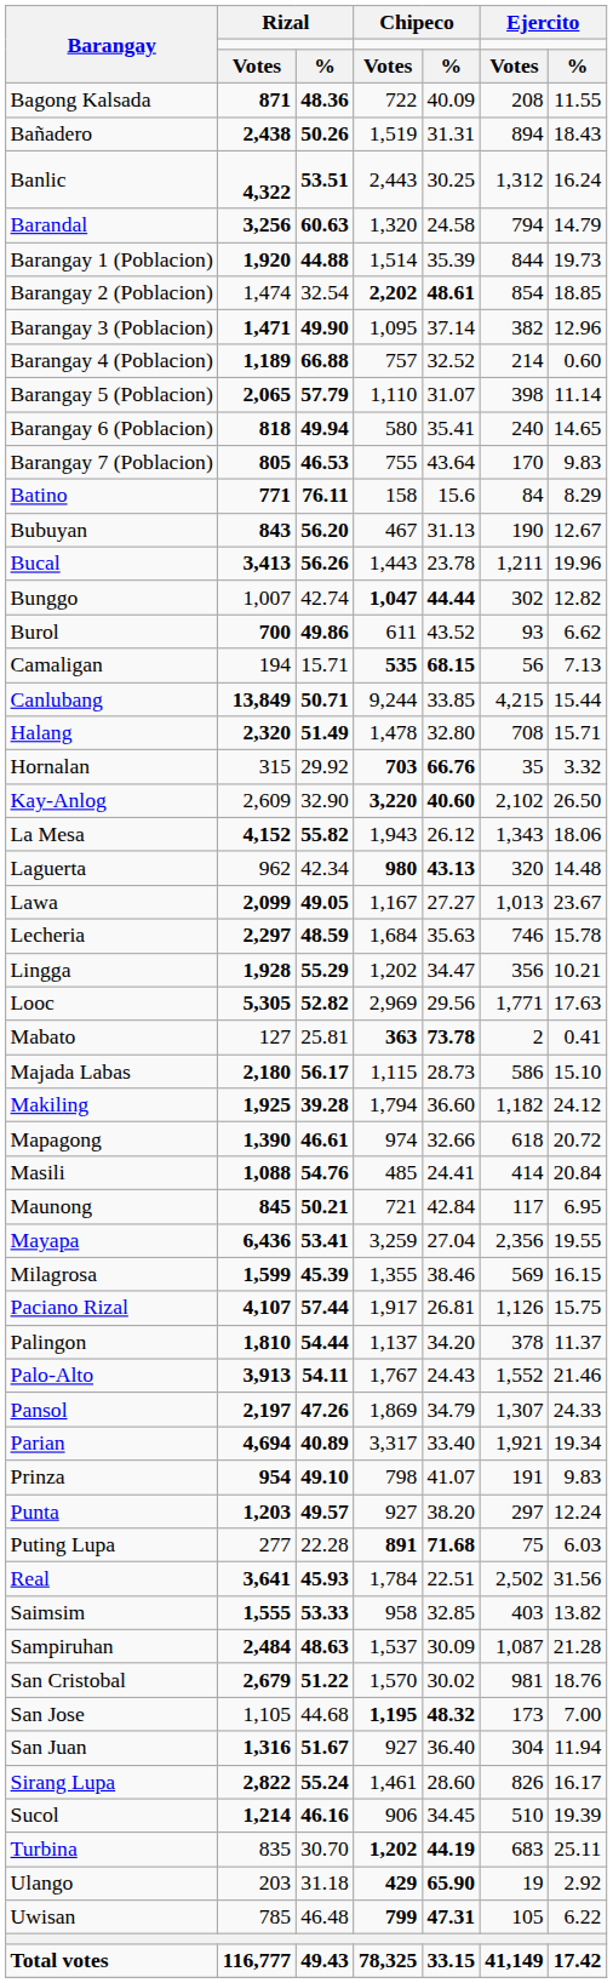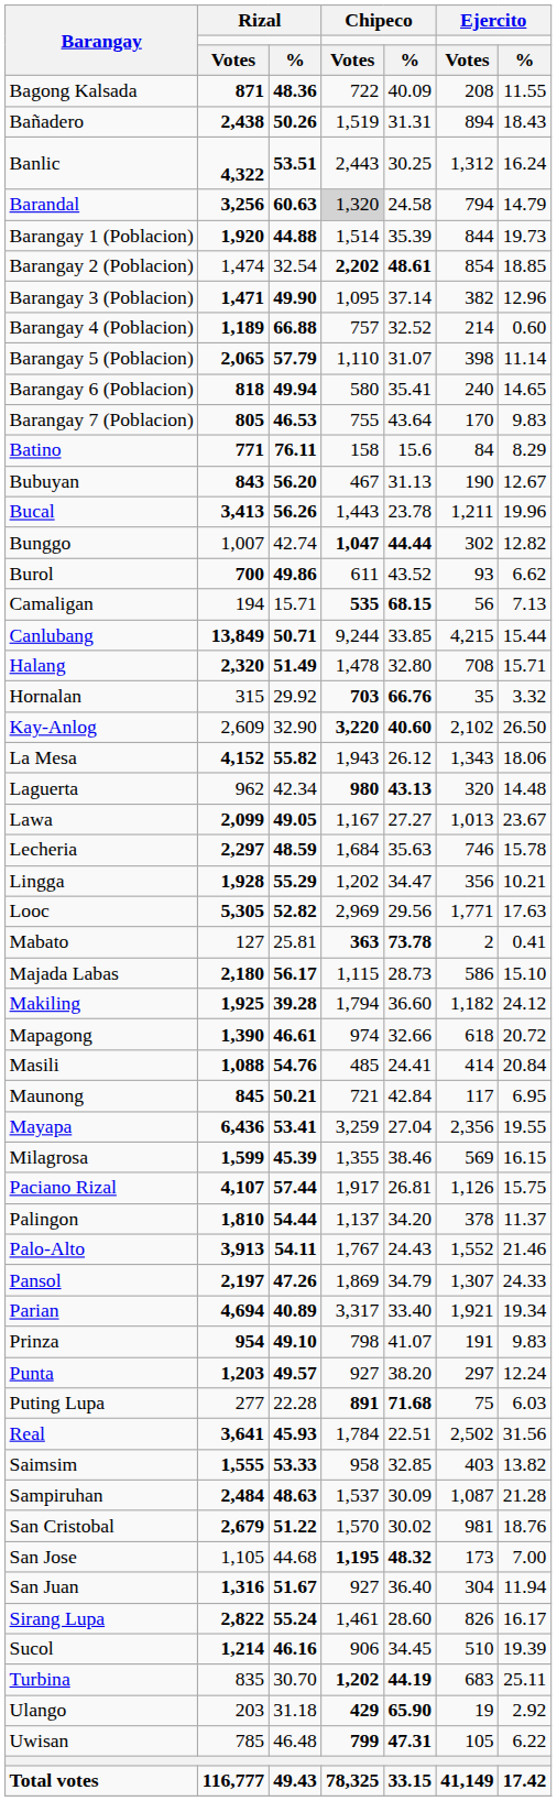Barandal | column 4: no background -> lightgrey background
